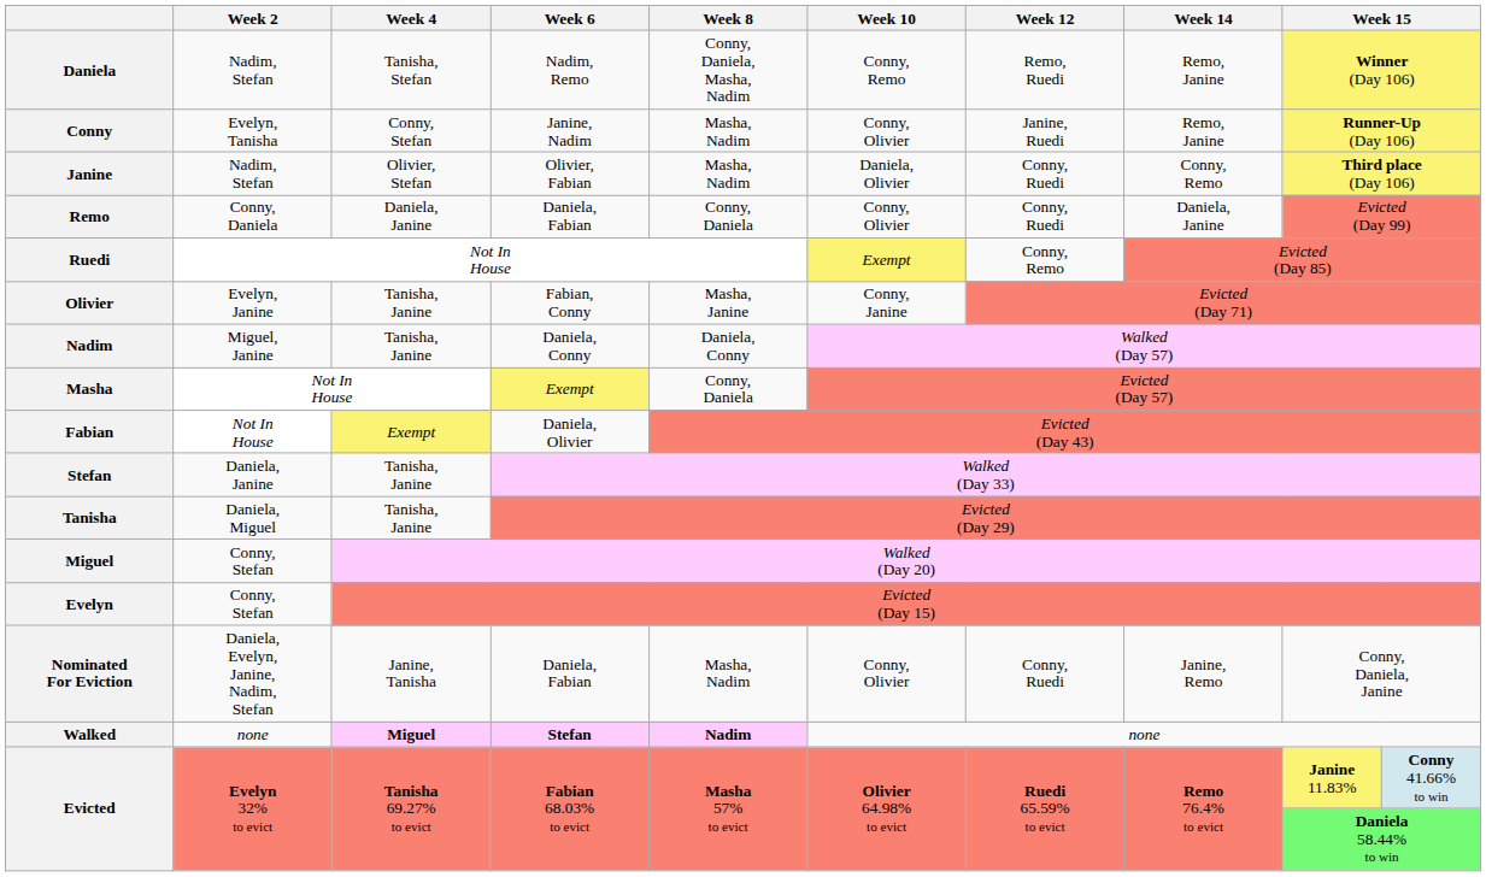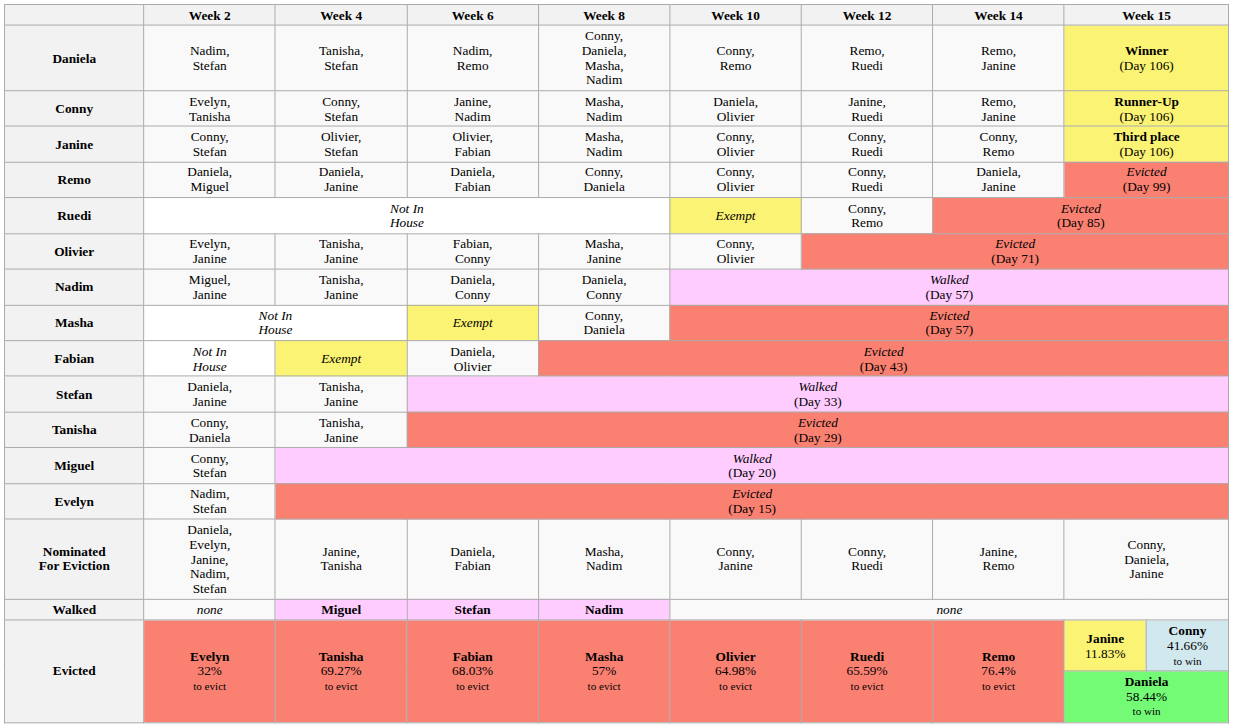Conny | Week 10: Conny, Olivier -> Daniela, Olivier
Janine | Week 2: Nadim, Stefan -> Conny, Stefan
Janine | Week 10: Daniela, Olivier -> Conny, Olivier
Remo | Week 2: Conny, Daniela -> Daniela, Miguel
Olivier | Week 10: Conny, Janine -> Conny, Olivier
Tanisha | Week 2: Daniela, Miguel -> Conny, Daniela
Evelyn | Week 2: Conny, Stefan -> Nadim, Stefan
Nominated For Eviction | Week 10: Conny, Olivier -> Conny, Janine
